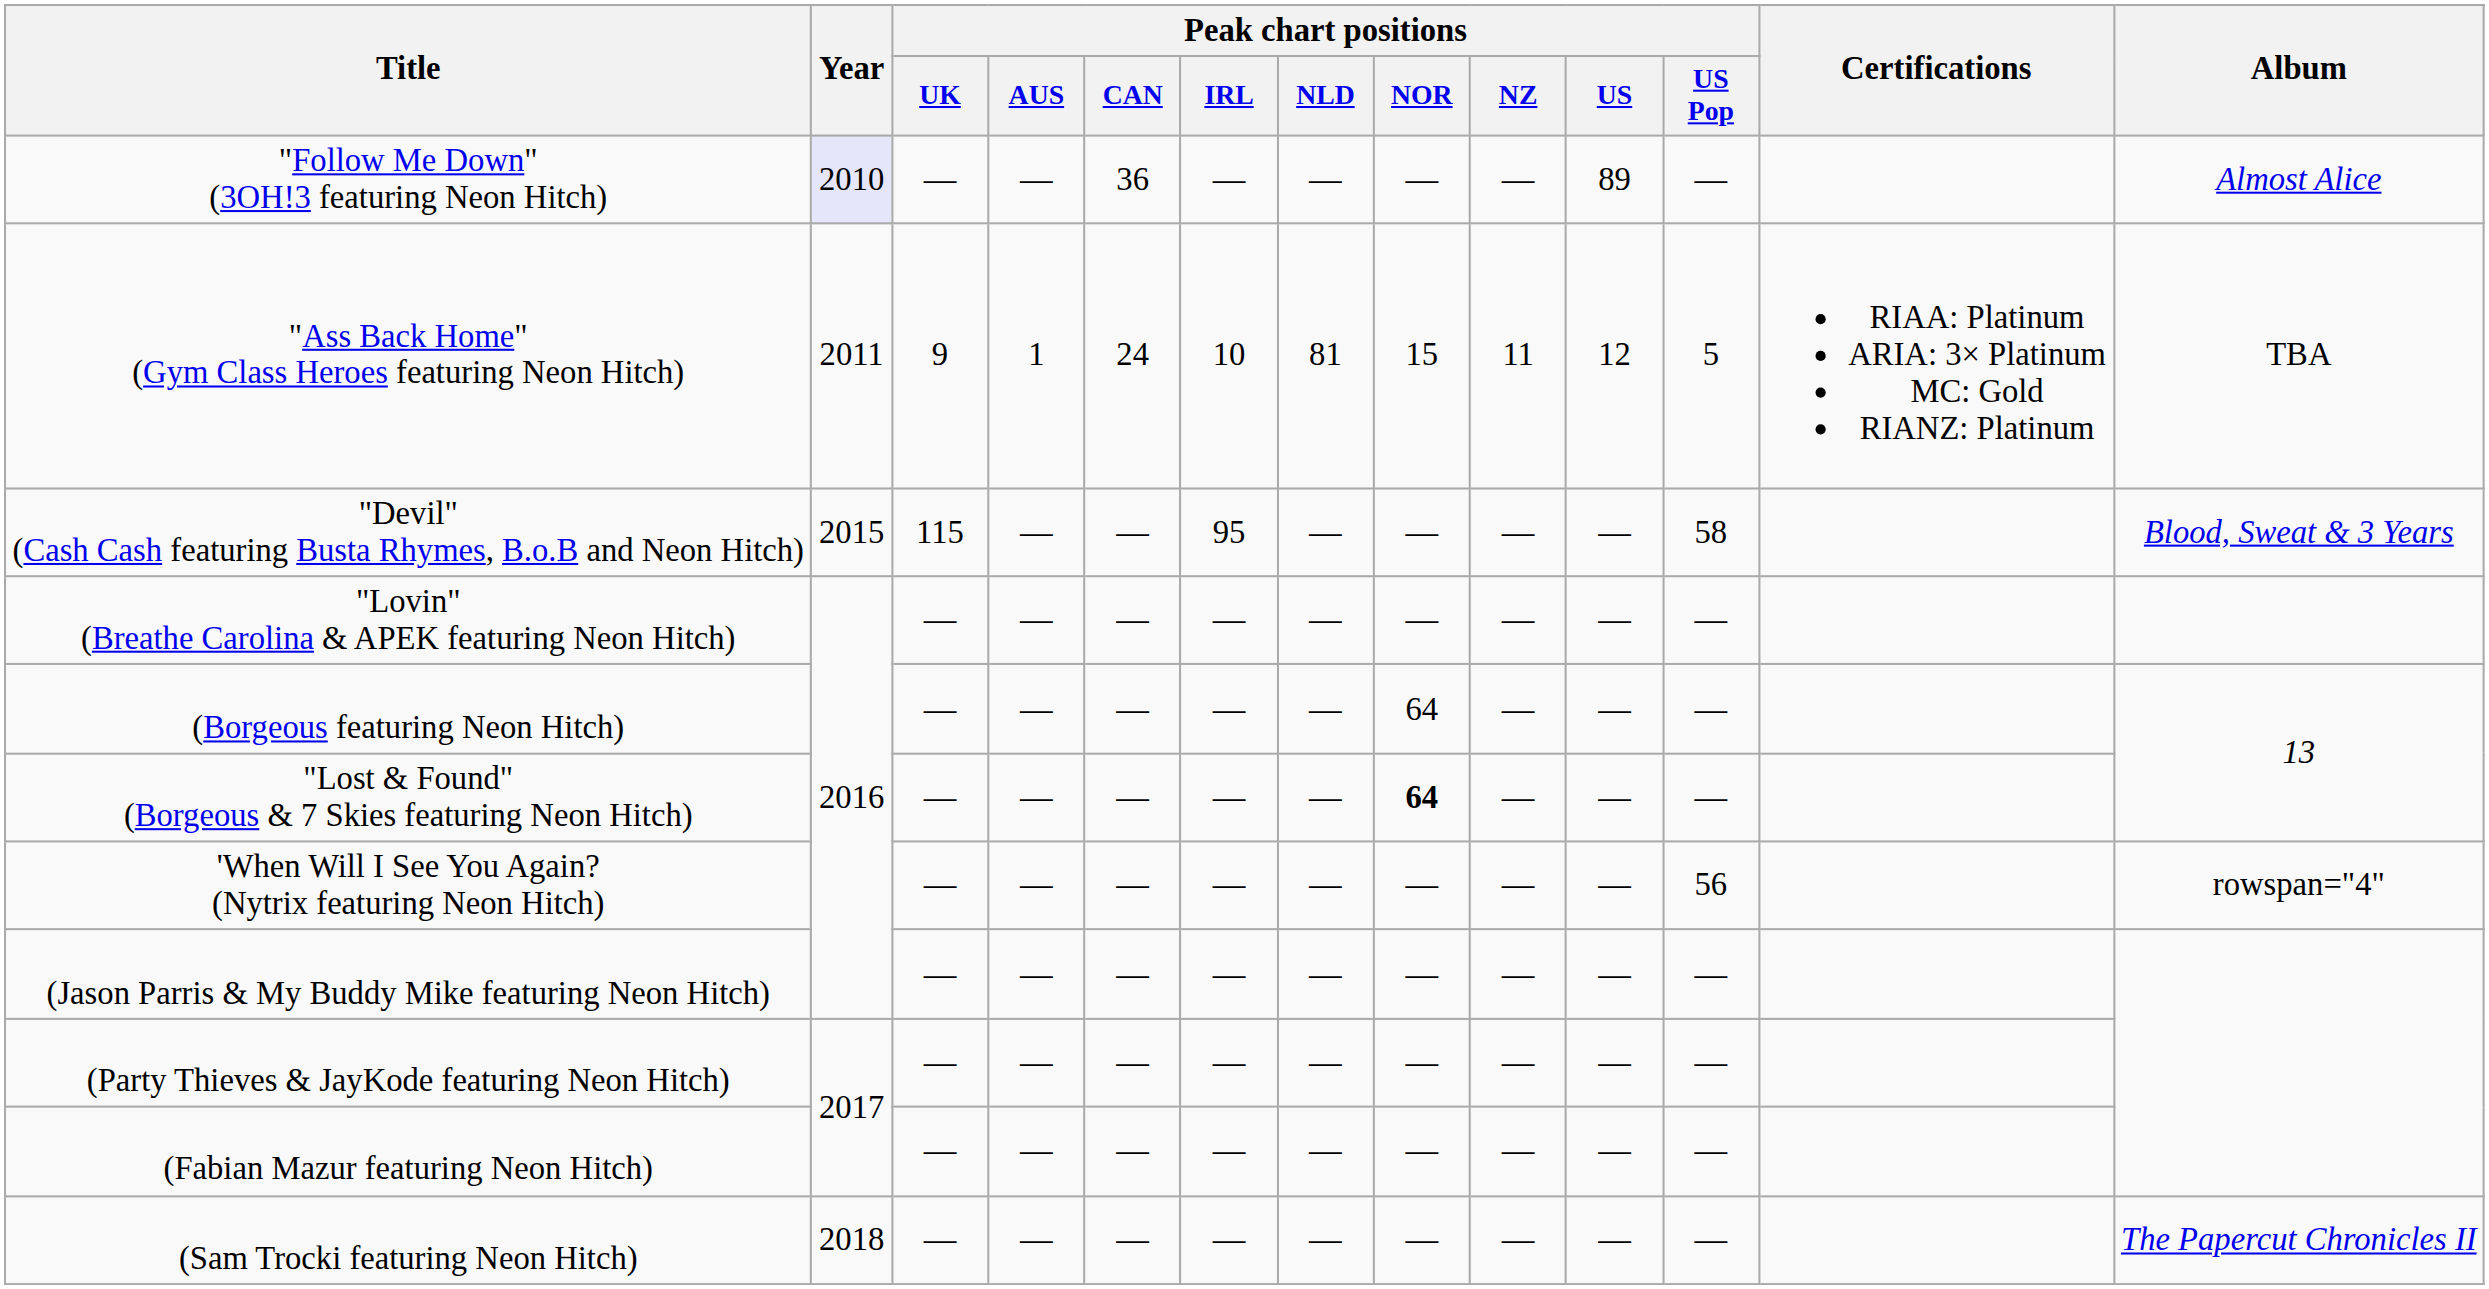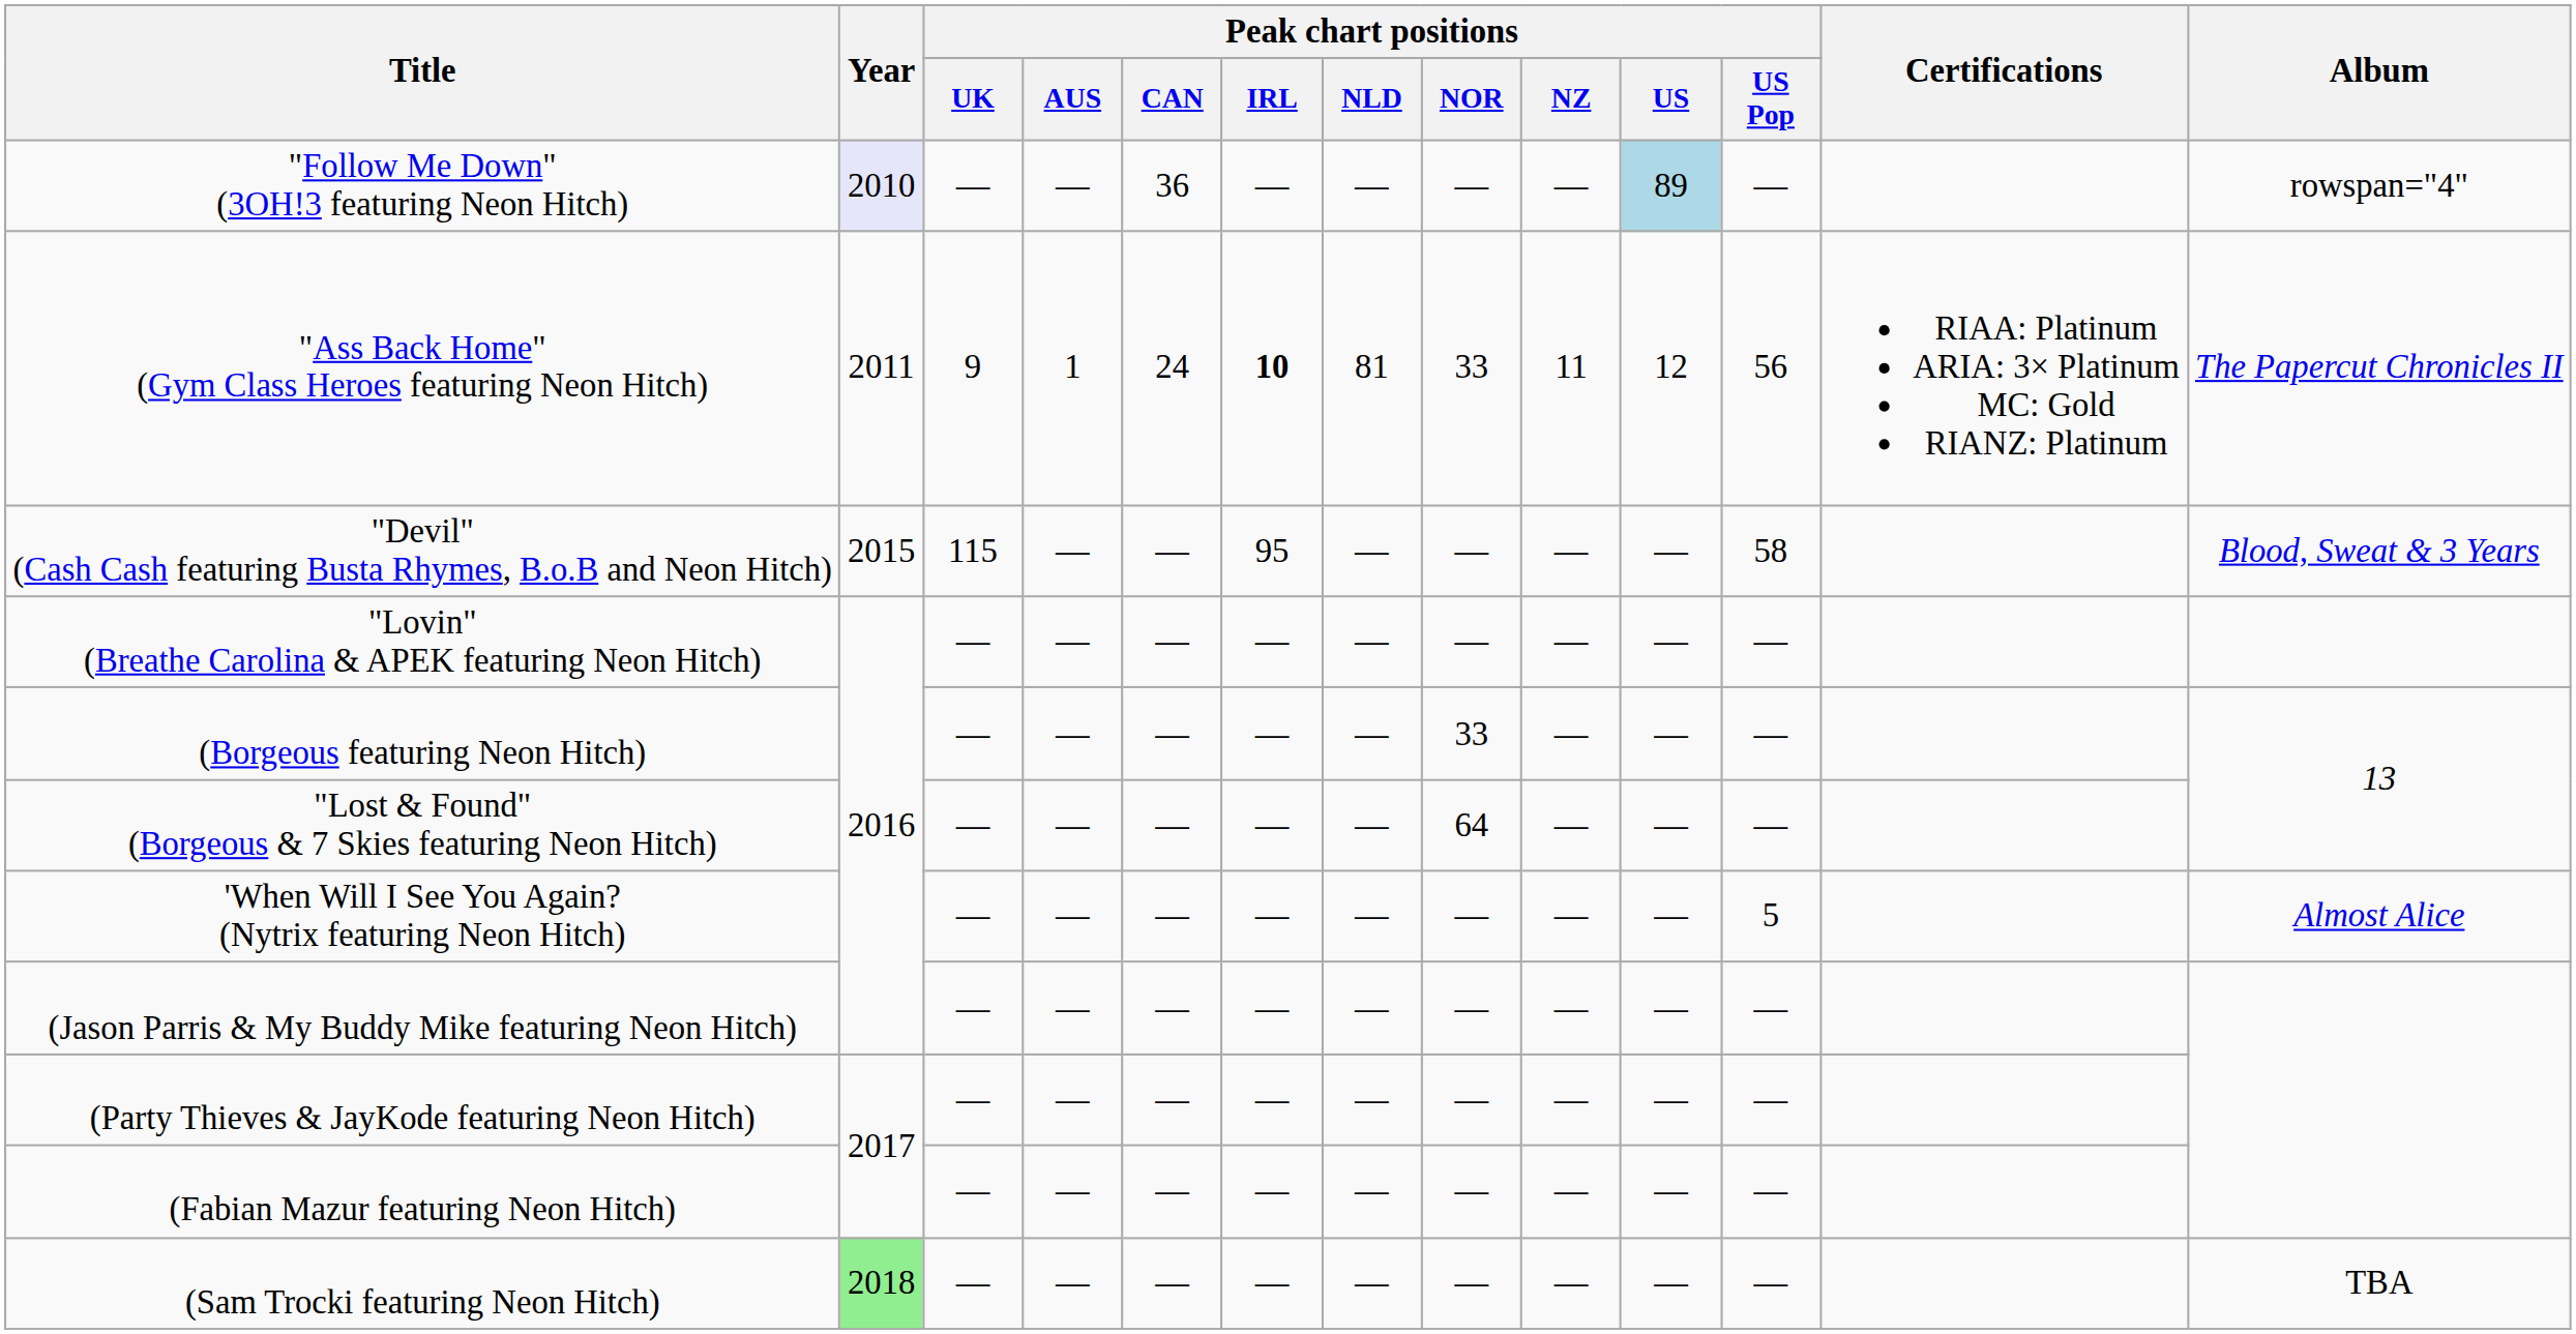"Follow Me Down" (3OH!3 featuring Neon Hitch) | Peak chart positions / US: no background -> lightblue background
"Follow Me Down" (3OH!3 featuring Neon Hitch) | Album: Almost Alice -> rowspan="4"
"Ass Back Home" (Gym Class Heroes featuring Neon Hitch) | Peak chart positions / IRL: normal -> bold
"Ass Back Home" (Gym Class Heroes featuring Neon Hitch) | Peak chart positions / NOR: 15 -> 33
"Ass Back Home" (Gym Class Heroes featuring Neon Hitch) | Peak chart positions / US Pop: 5 -> 56
"Ass Back Home" (Gym Class Heroes featuring Neon Hitch) | Album: TBA -> The Papercut Chronicles II
(Borgeous featuring Neon Hitch) | Peak chart positions / NOR: 64 -> 33
"Lost & Found" (Borgeous & 7 Skies featuring Neon Hitch) | Peak chart positions / NOR: bold -> normal
'When Will I See You Again? (Nytrix featuring Neon Hitch) | Peak chart positions / US Pop: 56 -> 5
'When Will I See You Again? (Nytrix featuring Neon Hitch) | Album: rowspan="4" -> Almost Alice
(Sam Trocki featuring Neon Hitch) | Year: no background -> lightgreen background
(Sam Trocki featuring Neon Hitch) | Album: The Papercut Chronicles II -> TBA
